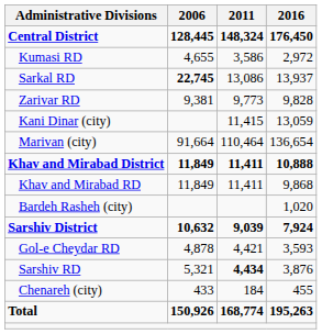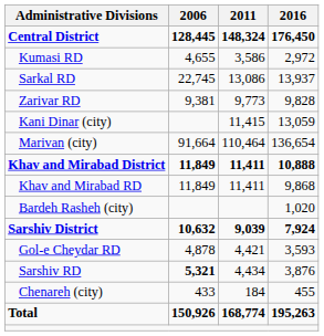Sarkal RD | 2006: bold -> normal
Sarshiv RD | 2006: normal -> bold
Sarshiv RD | 2011: bold -> normal
